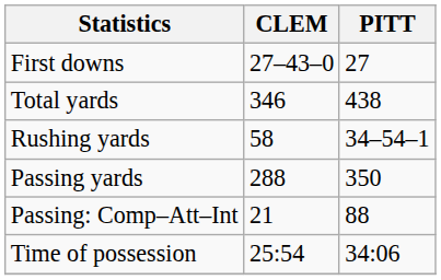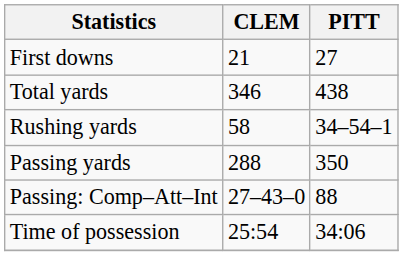First downs | CLEM: 27–43–0 -> 21
Passing: Comp–Att–Int | CLEM: 21 -> 27–43–0
